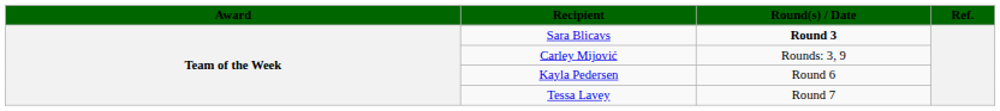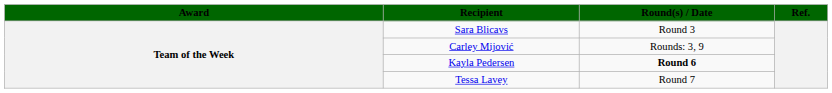Sara Blicavs | Round(s) / Date: bold -> normal
Kayla Pedersen | Round(s) / Date: normal -> bold
